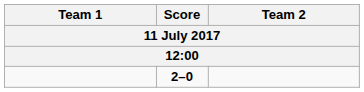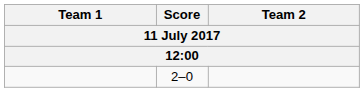row 4 | Score: bold -> normal
